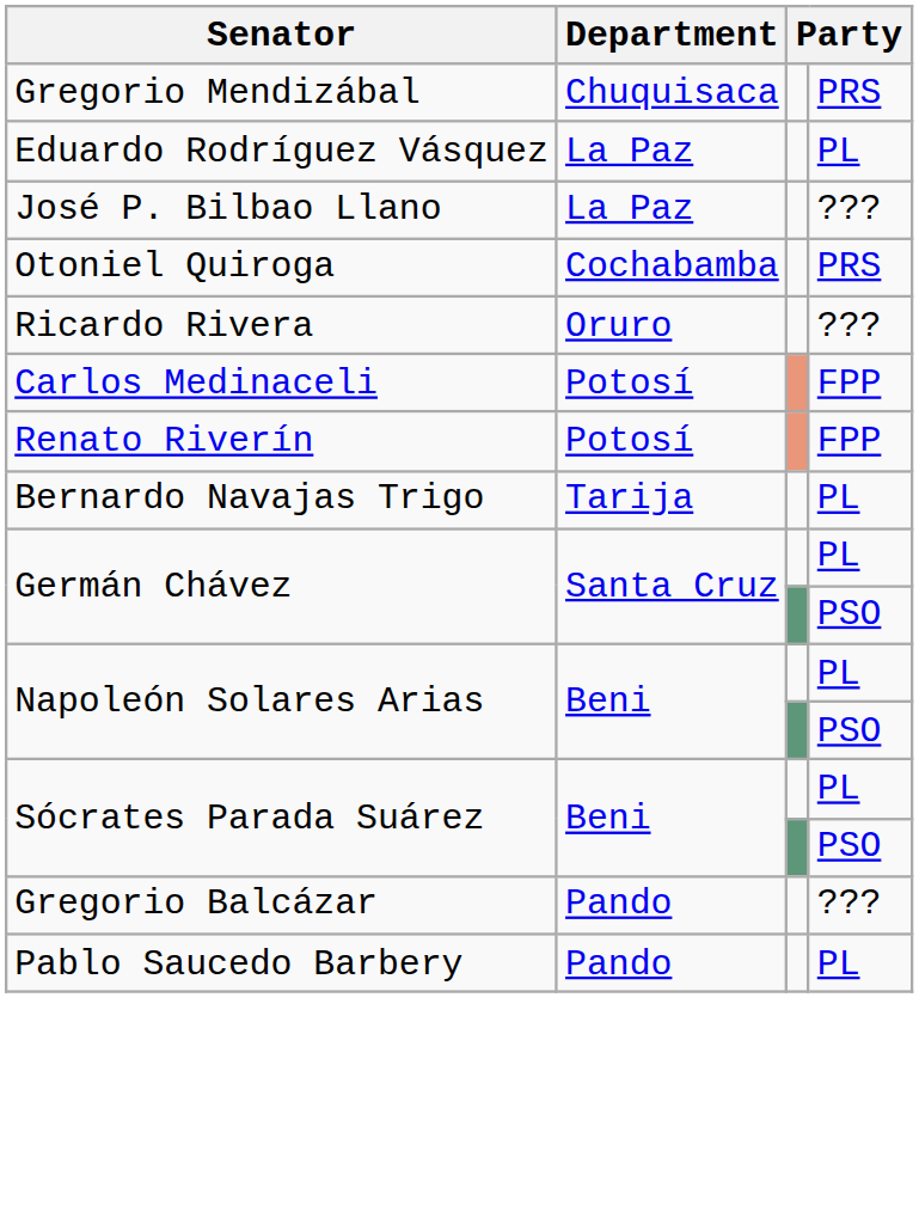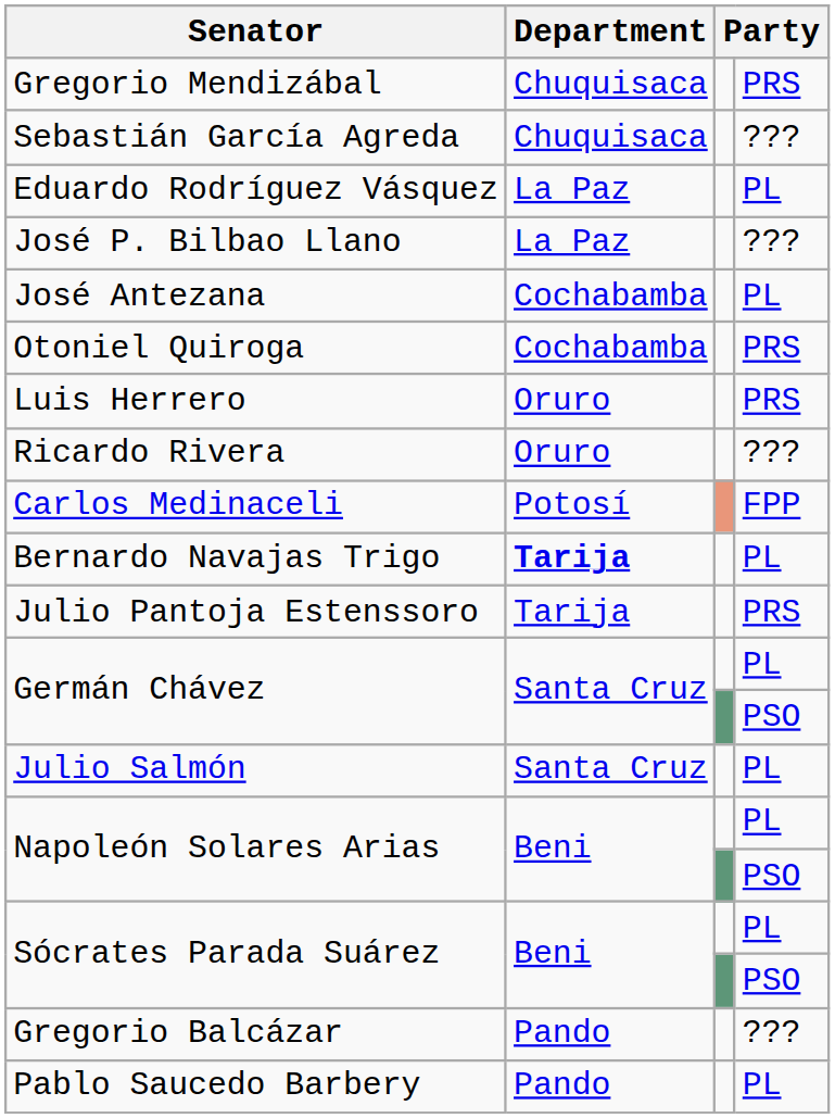+ row: Sebastián García Agreda | Chuquisaca | ???
+ row: José Antezana | Cochabamba | PL
+ row: Luis Herrero | Oruro | PRS
- row: Renato Riverín | Potosí | FPP
Bernardo Navajas Trigo | Department: normal -> bold
+ row: Julio Pantoja Estenssoro | Tarija | PRS
+ row: Julio Salmón | Santa Cruz | PL
